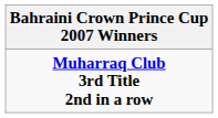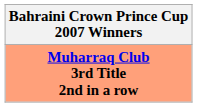row 2 | column 1: no background -> lightsalmon background
